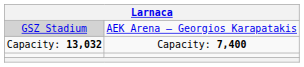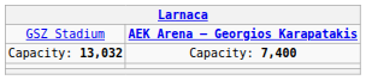GSZ Stadium | column 1: lightgrey background -> no background
GSZ Stadium | column 2: normal -> bold
